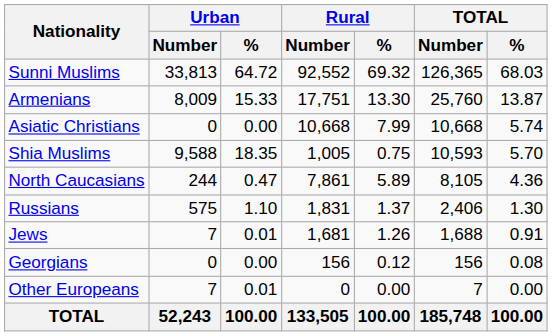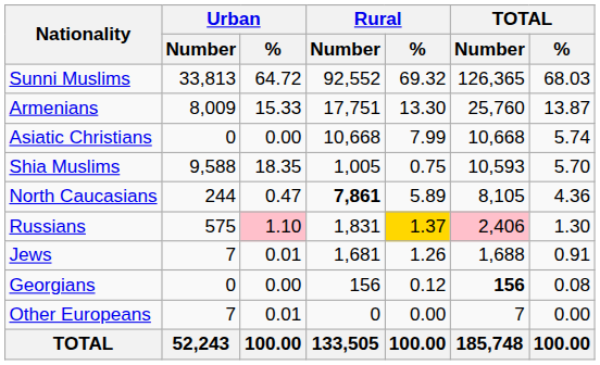North Caucasians | Rural / Number: normal -> bold
Russians | Urban / %: no background -> pink background
Russians | Rural / %: no background -> gold background
Russians | TOTAL / Number: no background -> pink background
Georgians | TOTAL / Number: normal -> bold
